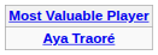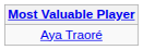row 2 | column 1: bold -> normal
